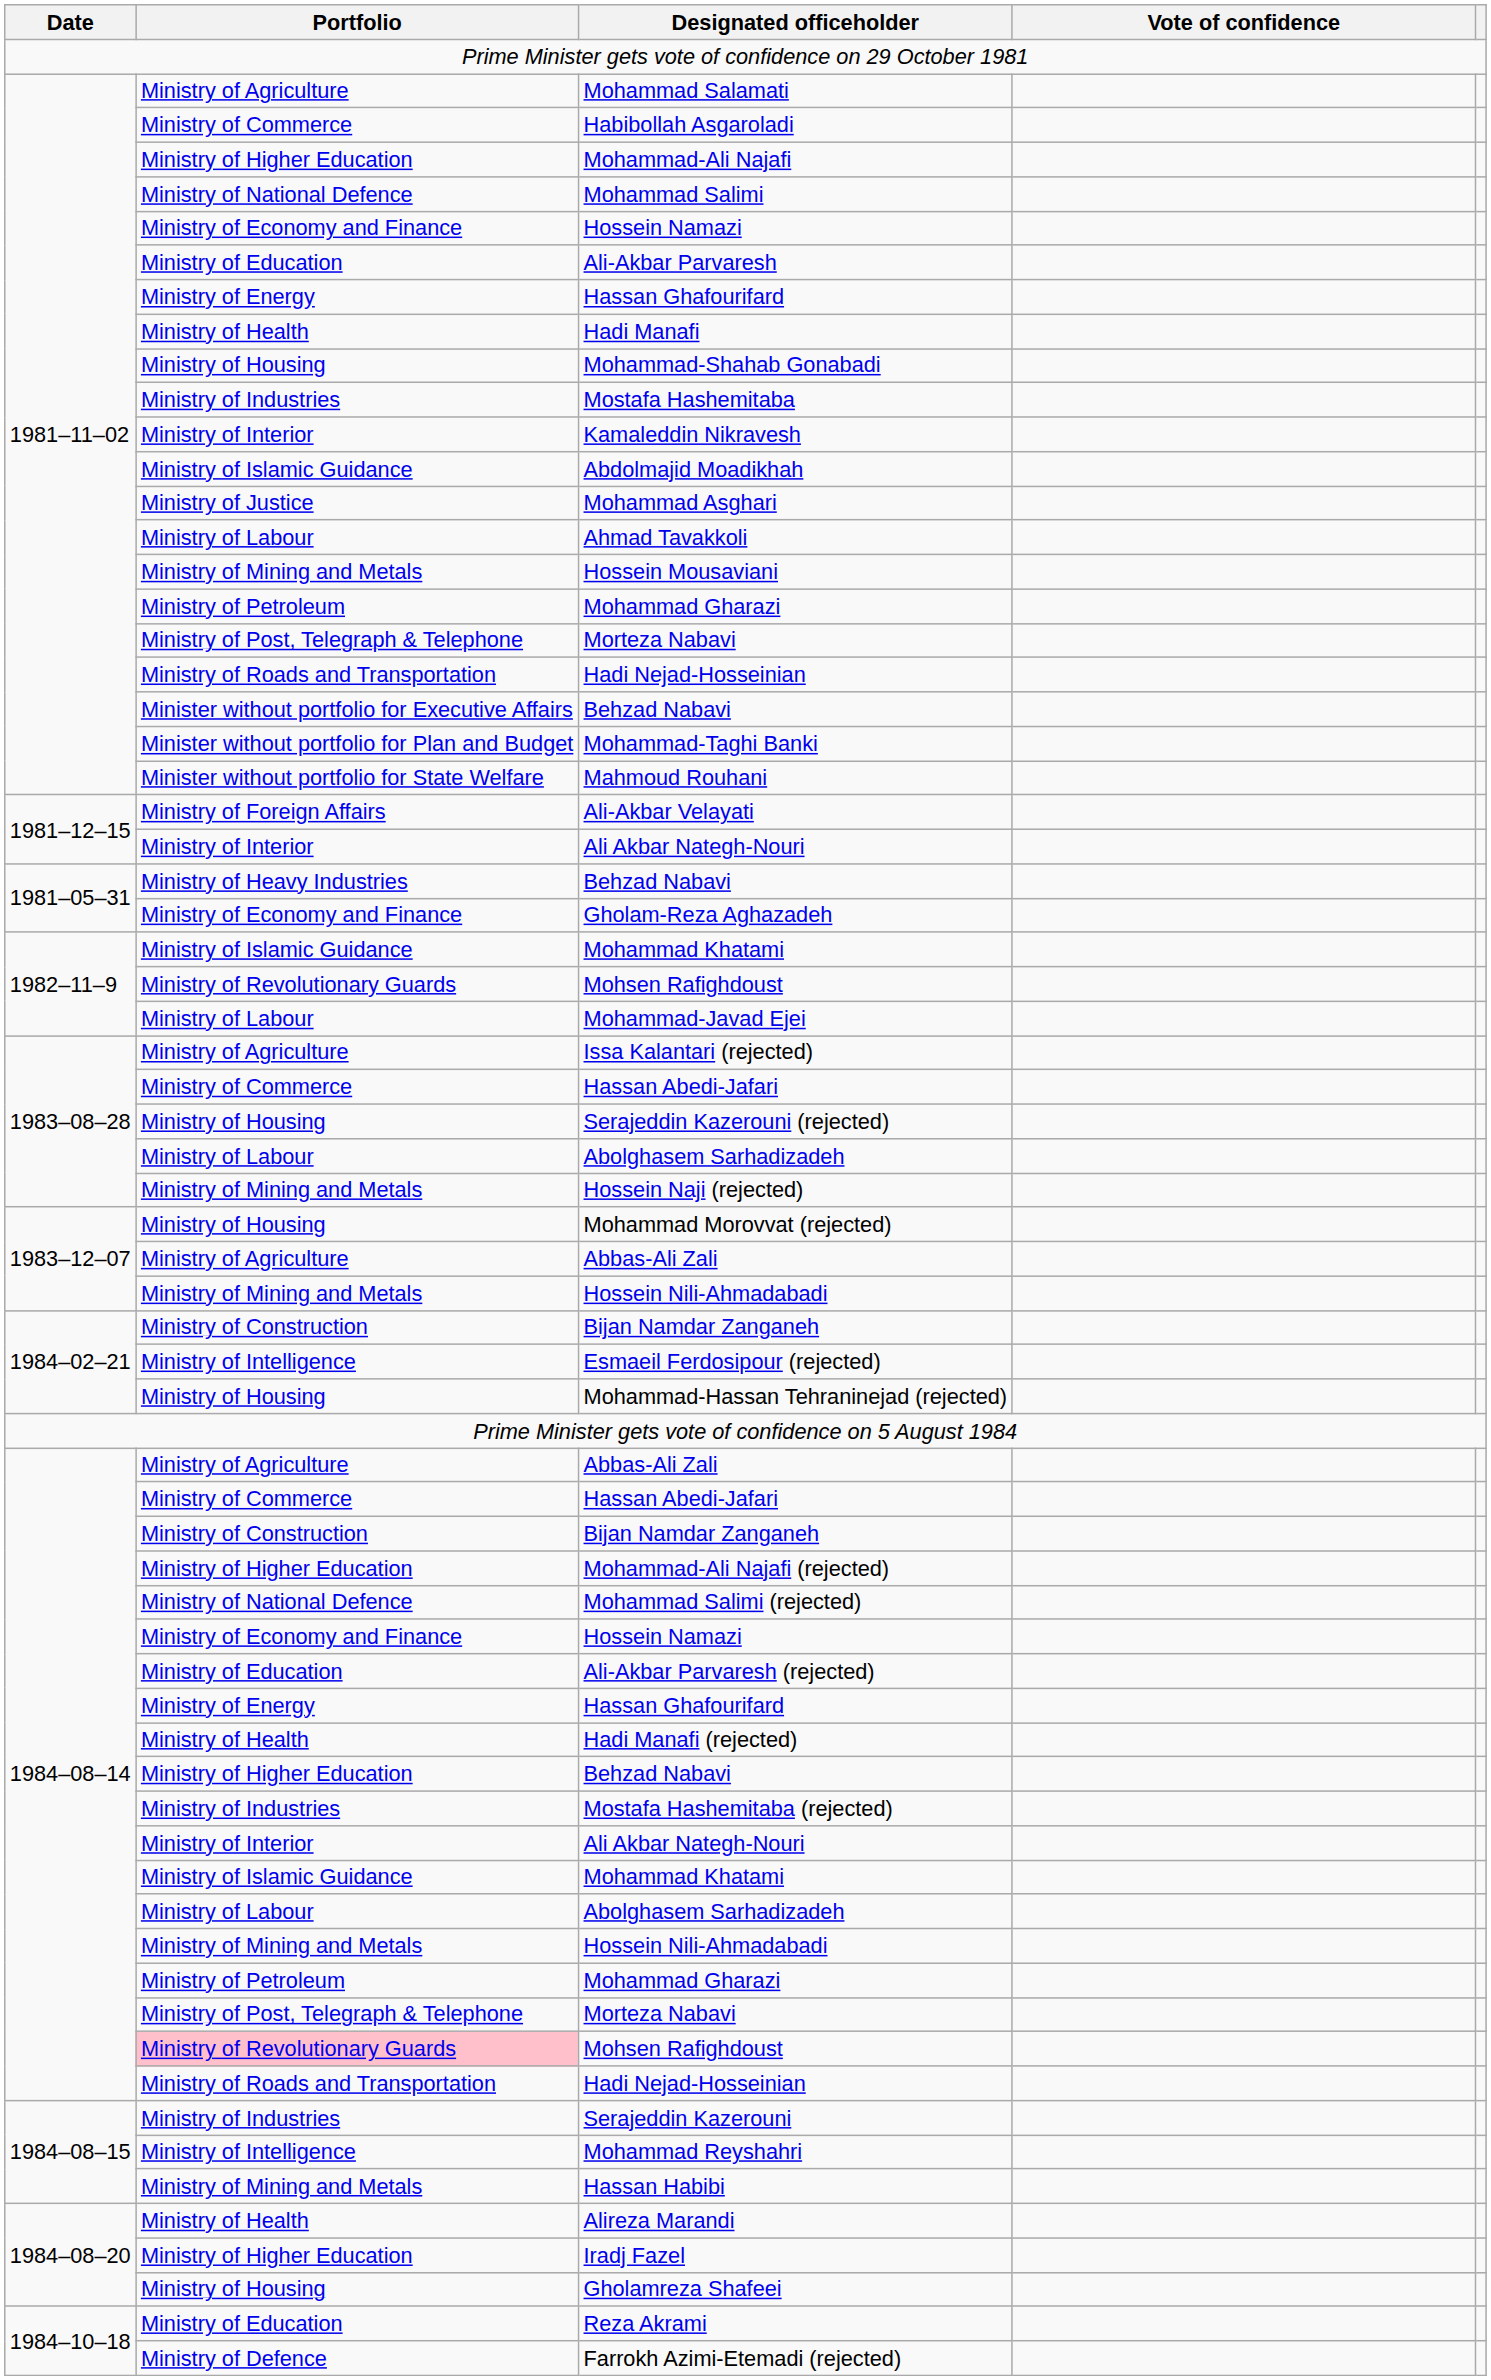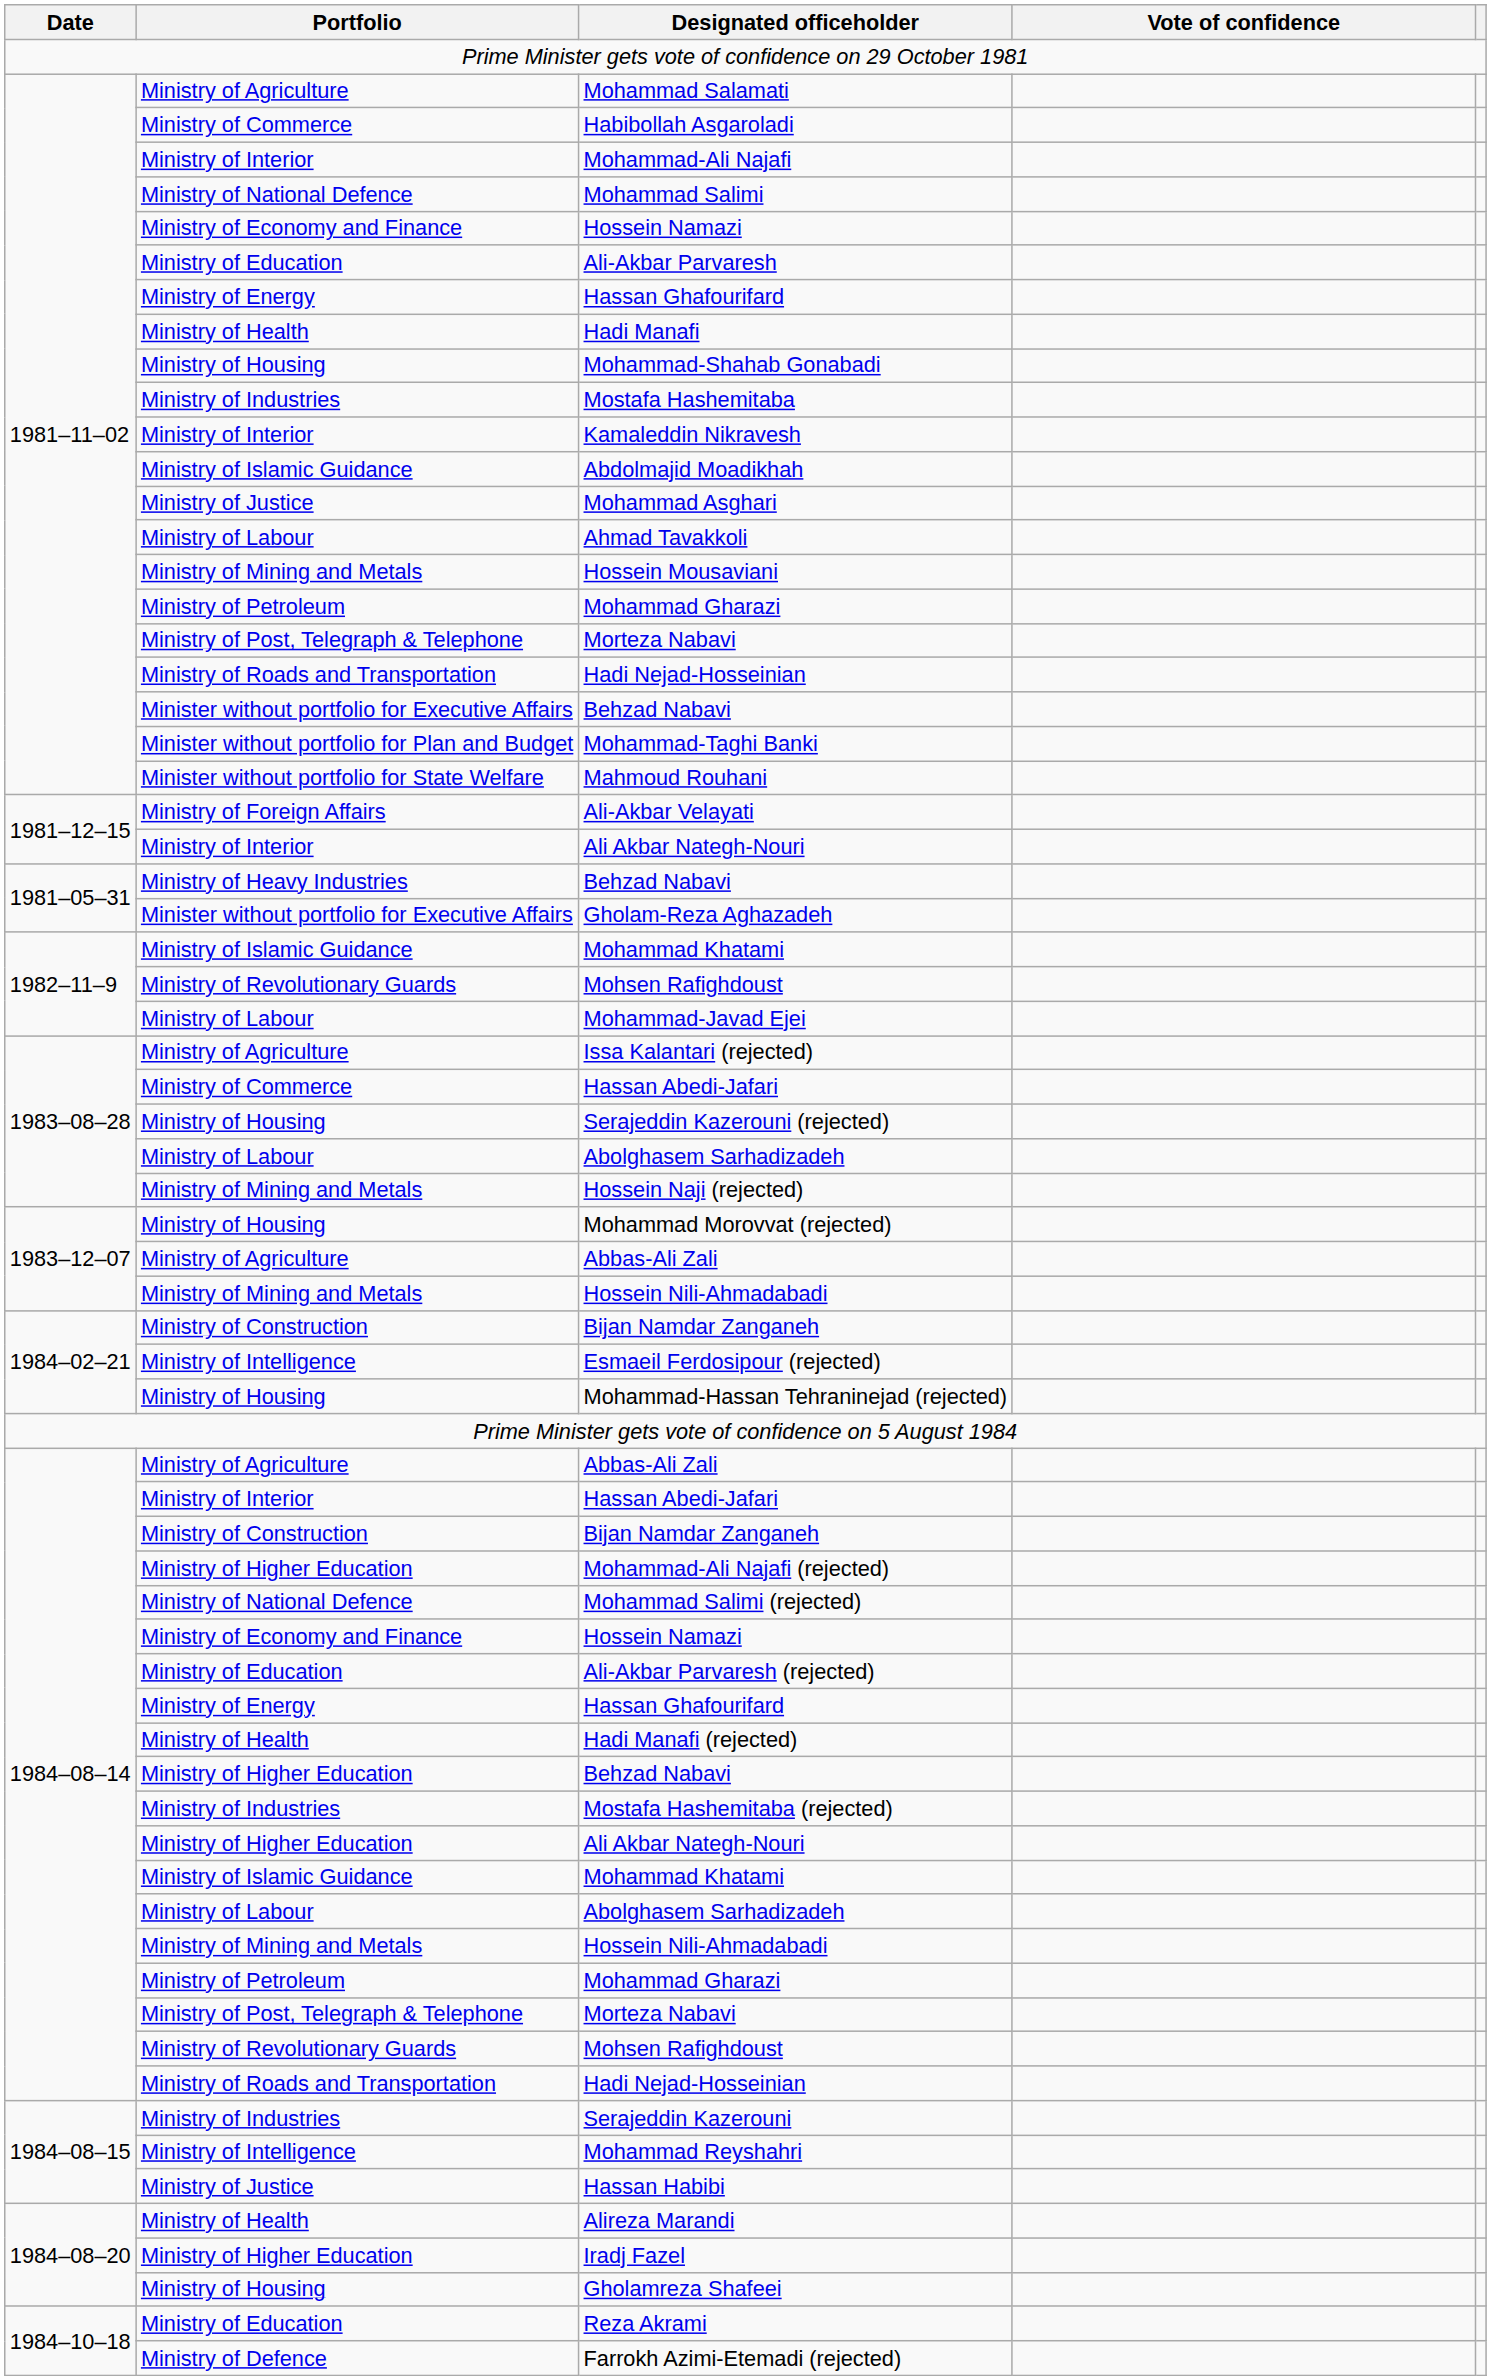Mohammad-Ali Najafi | Portfolio: Ministry of Higher Education -> Ministry of Interior
Gholam-Reza Aghazadeh | Portfolio: Ministry of Economy and Finance -> Minister without portfolio for Executive Affairs
1984–08–14 / Hassan Abedi-Jafari | Portfolio: Ministry of Commerce -> Ministry of Interior
1984–08–14 / Ali Akbar Nategh-Nouri | Portfolio: Ministry of Interior -> Ministry of Higher Education
1984–08–14 / Mohsen Rafighdoust | Portfolio: pink background -> no background
Hassan Habibi | Portfolio: Ministry of Mining and Metals -> Ministry of Justice
